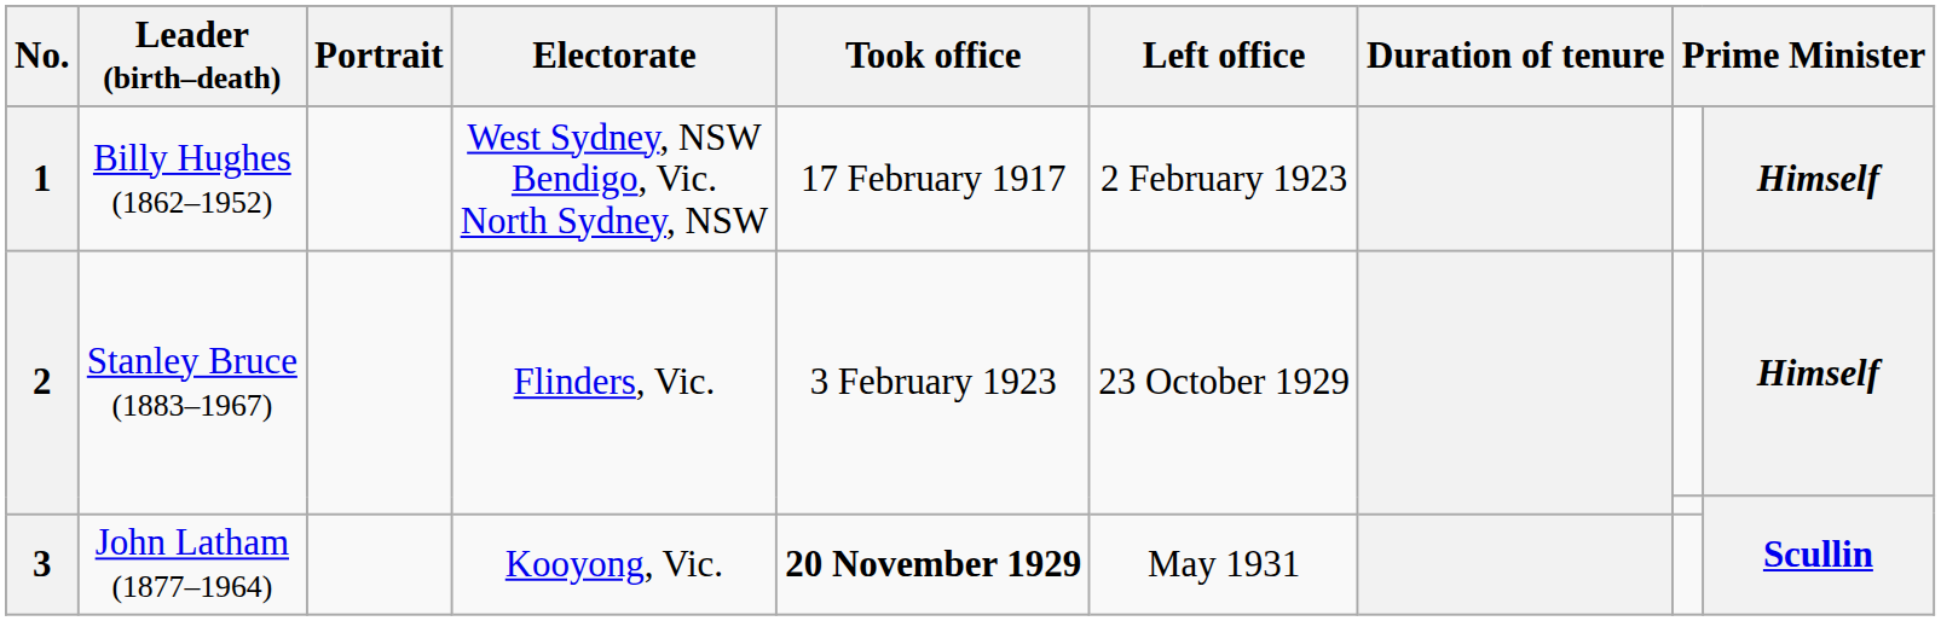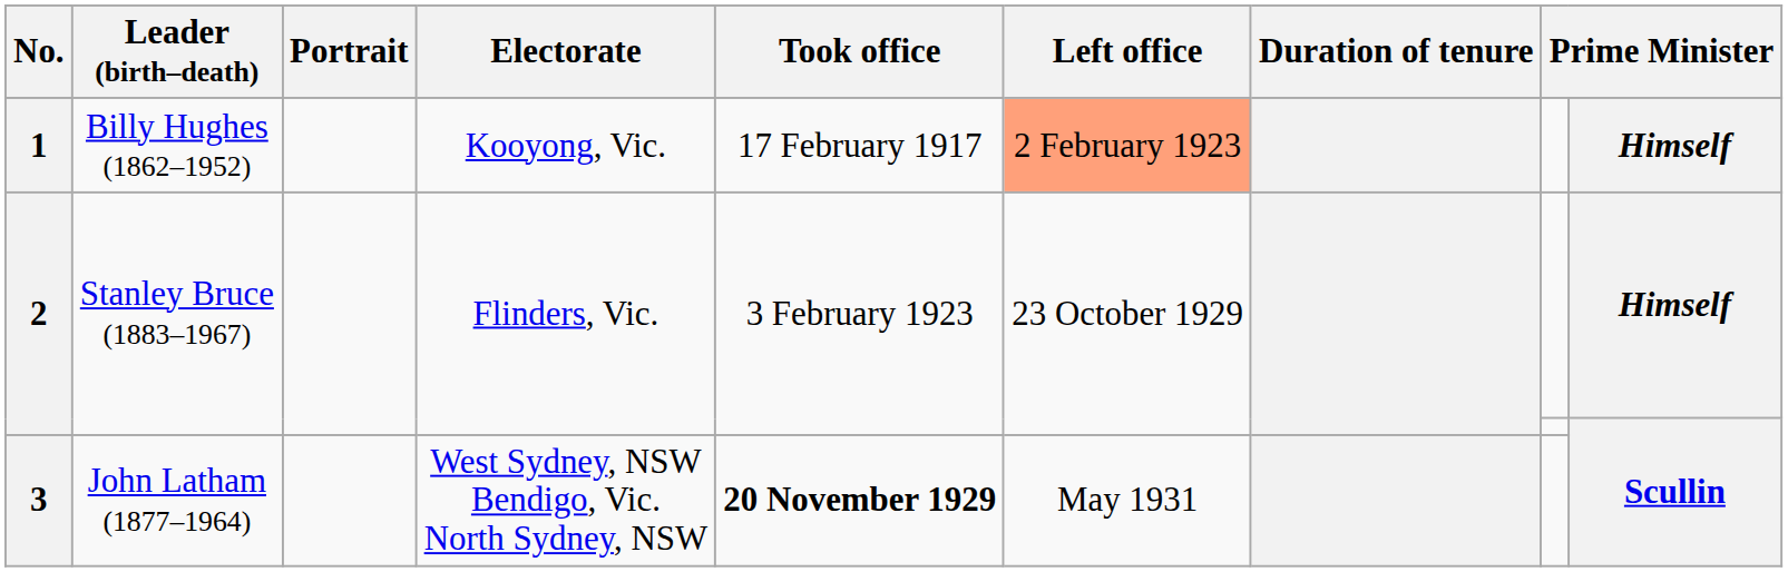1 | Electorate: West Sydney, NSW Bendigo, Vic. North Sydney, NSW -> Kooyong, Vic.
1 | Left office: no background -> lightsalmon background
3 | Electorate: Kooyong, Vic. -> West Sydney, NSW Bendigo, Vic. North Sydney, NSW
